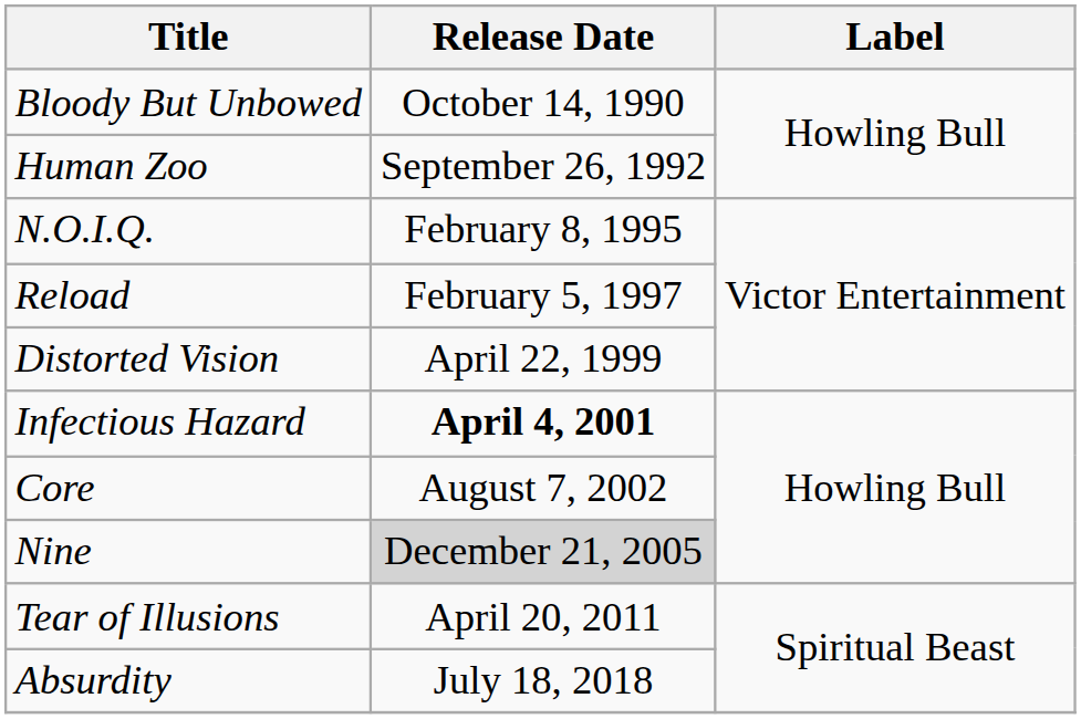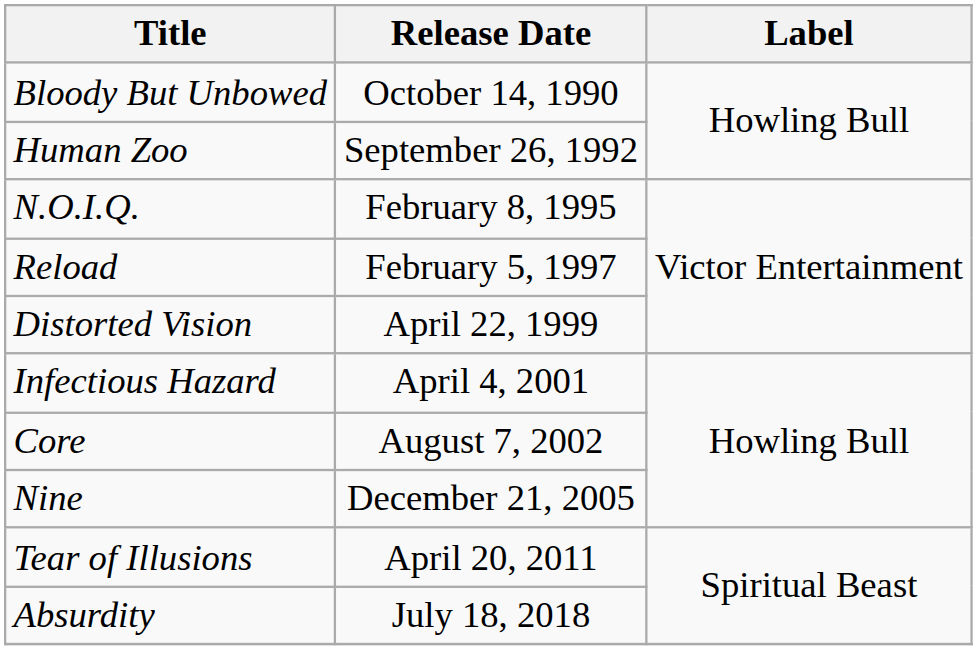Infectious Hazard | Release Date: bold -> normal
Nine | Release Date: lightgrey background -> no background
